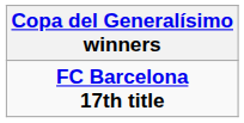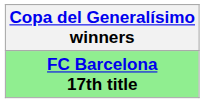row 2 | column 1: no background -> lightgreen background
